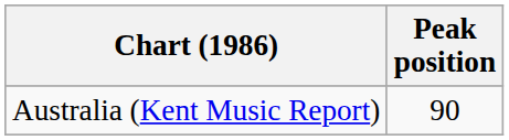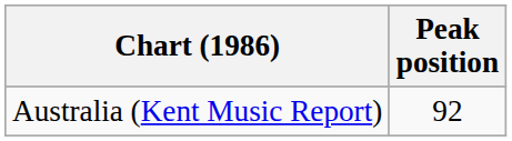Australia (Kent Music Report) | Peak position: 90 -> 92
